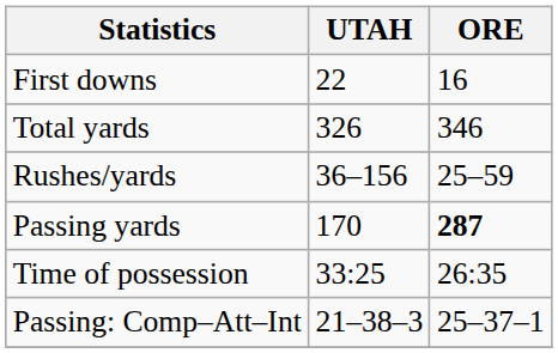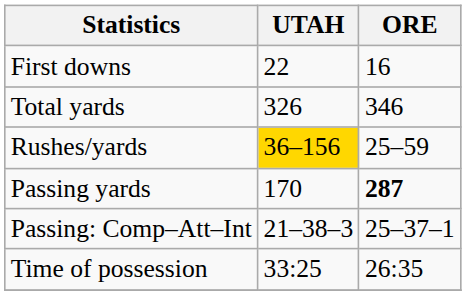Rushes/yards | UTAH: no background -> gold background
rows swapped: Passing: Comp–Att–Int <-> Time of possession
